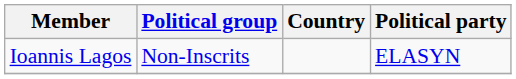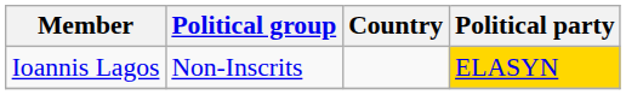Ioannis Lagos | Political party: no background -> gold background
